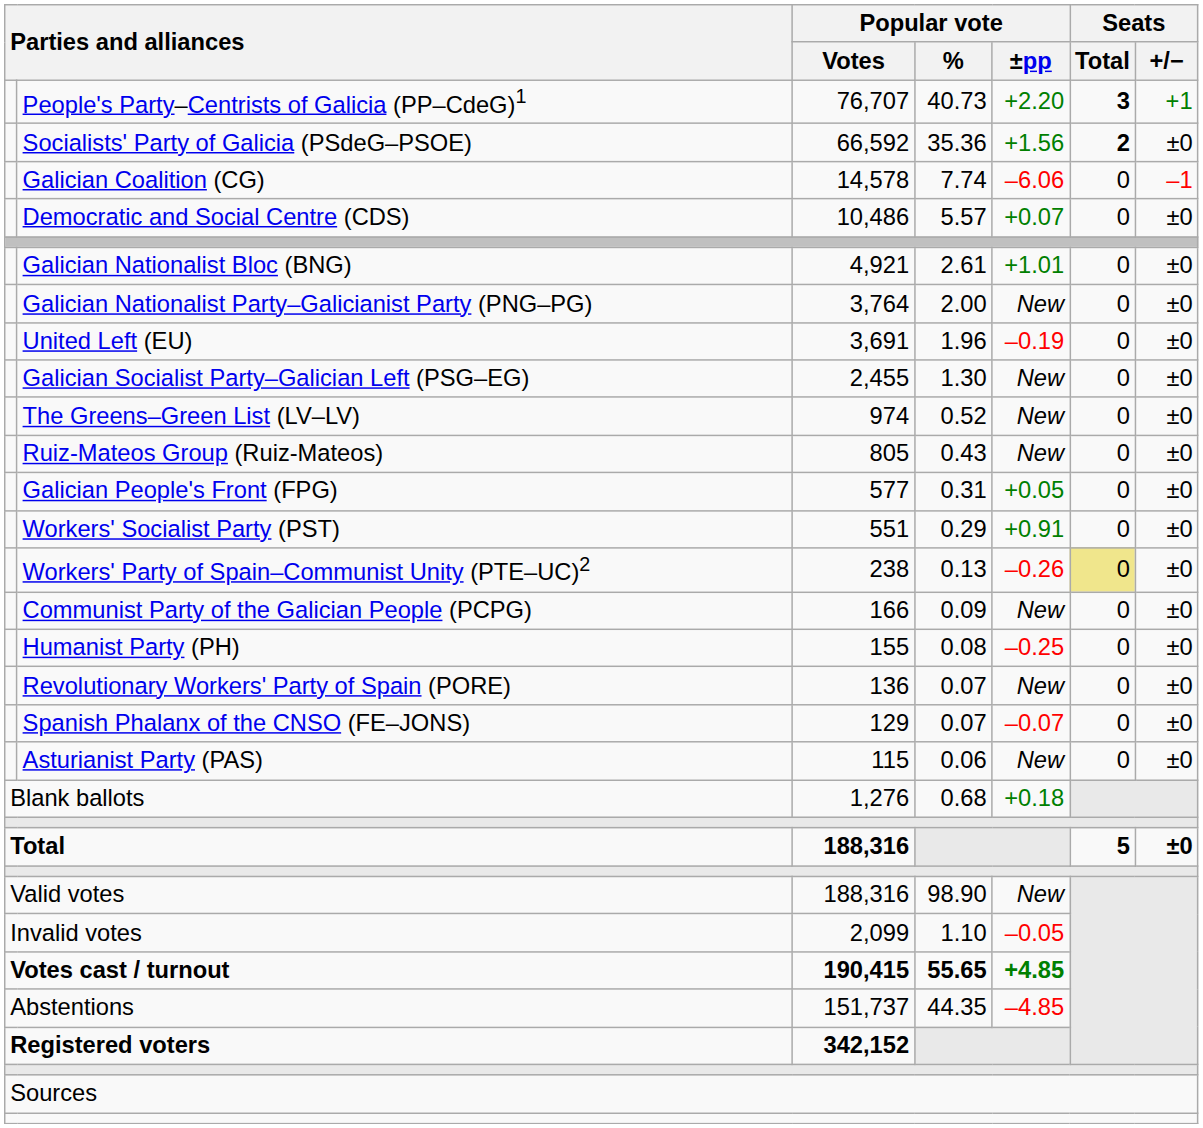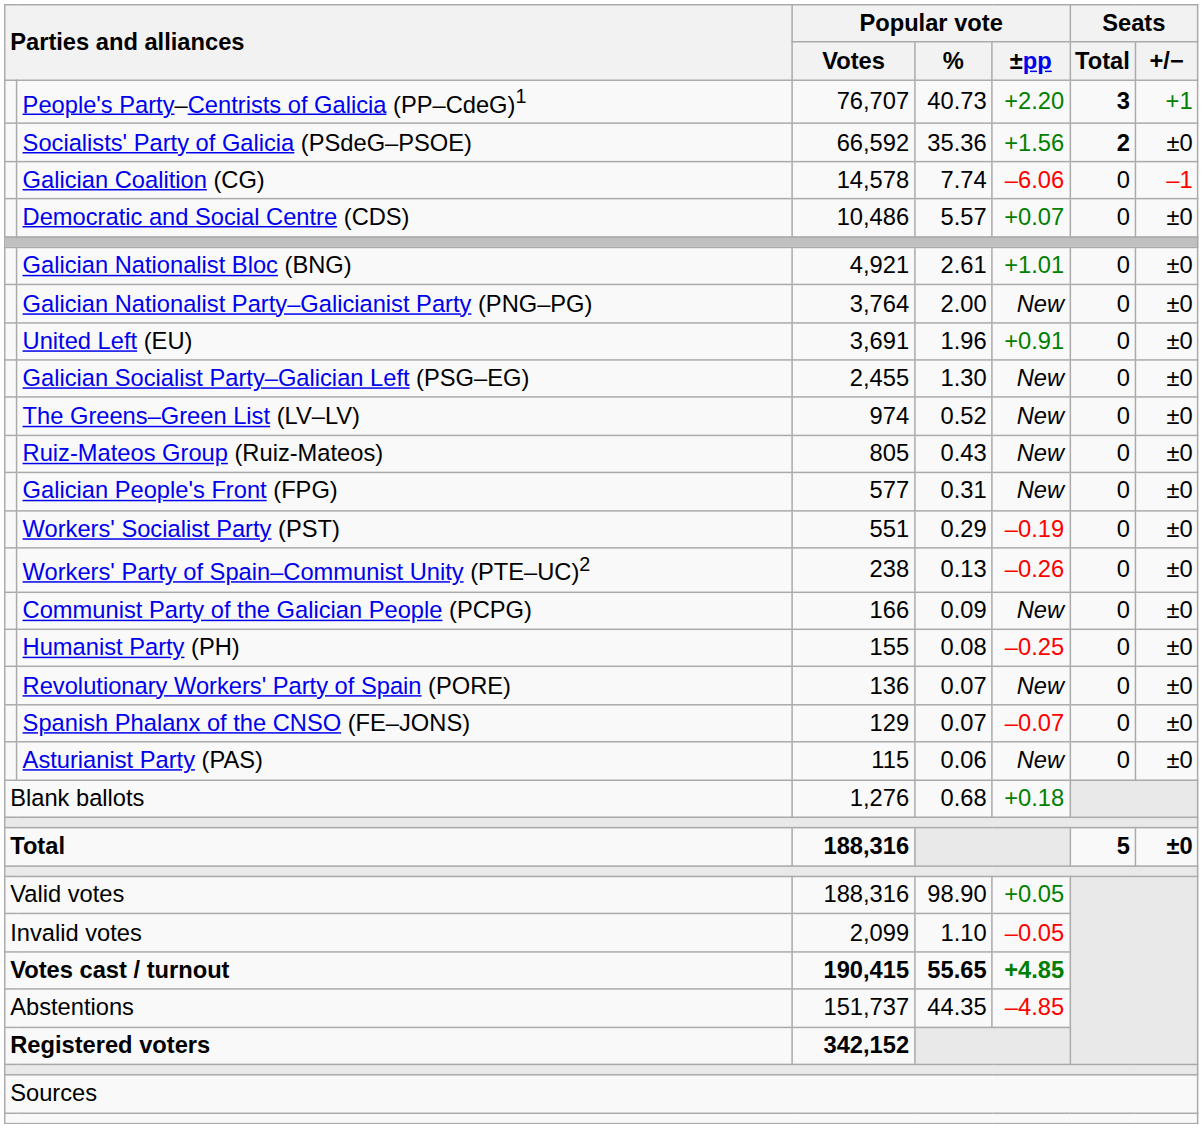United Left (EU) | Popular vote / ±pp: –0.19 -> +0.91
Galician People's Front (FPG) | Popular vote / ±pp: +0.05 -> New
Workers' Socialist Party (PST) | Popular vote / ±pp: +0.91 -> –0.19
Workers' Party of Spain–Communist Unity (PTE–UC)2 | Seats / Total: khaki background -> no background
Valid votes | Popular vote / ±pp: New -> +0.05
